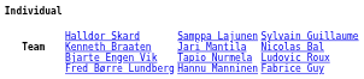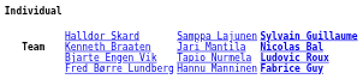Team | column 4: normal -> bold
